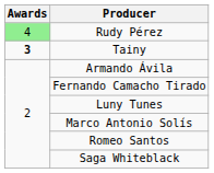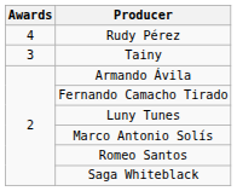Rudy Pérez | Awards: lightgreen background -> no background
Tainy | Awards: bold -> normal
